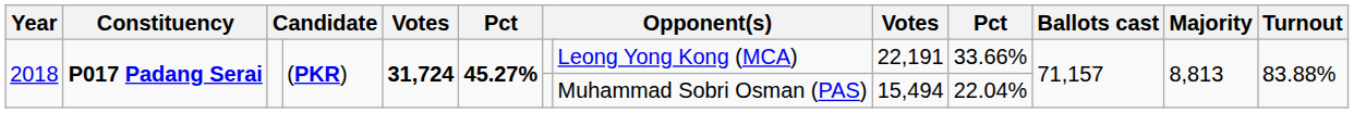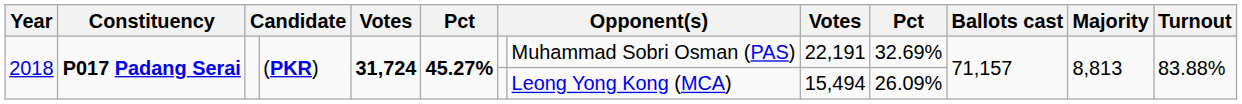row 2 | column 8: Leong Yong Kong (MCA) -> Muhammad Sobri Osman (PAS)
row 2 | column 10: 33.66% -> 32.69%
row 3 | column 8: Muhammad Sobri Osman (PAS) -> Leong Yong Kong (MCA)
row 3 | column 10: 22.04% -> 26.09%
